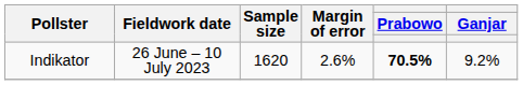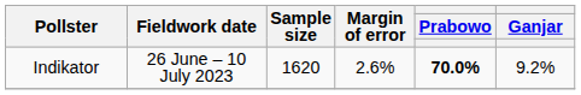Indikator | Prabowo: 70.5% -> 70.0%
